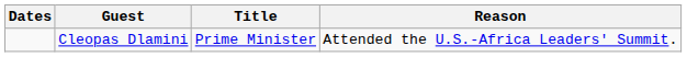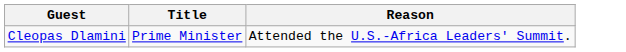- column: Dates
